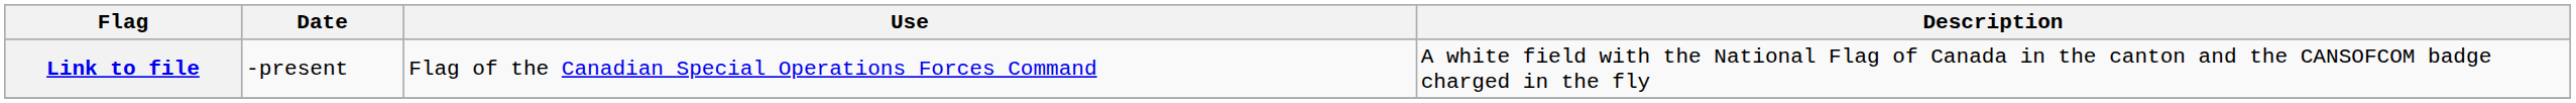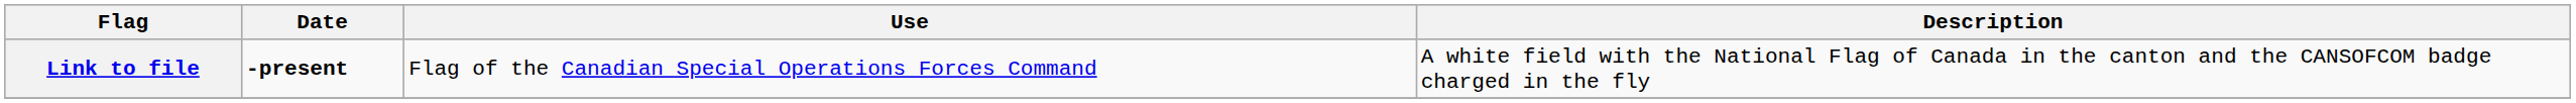Link to file | Date: normal -> bold
